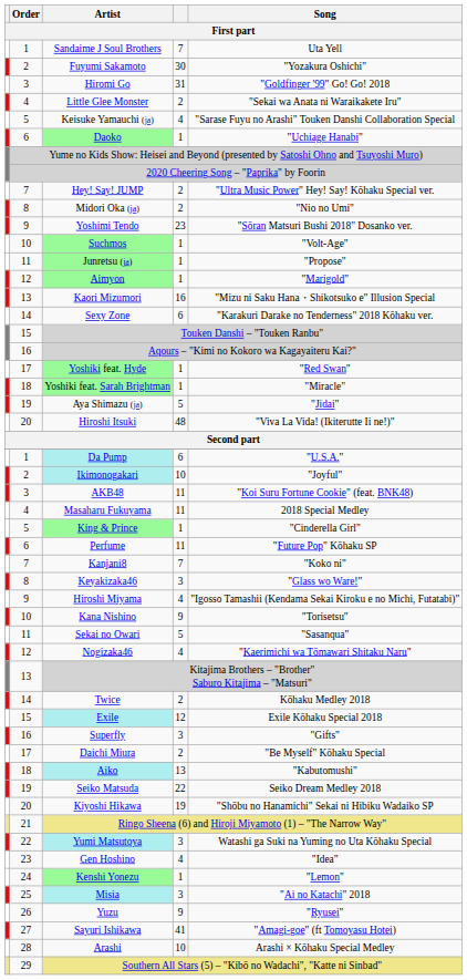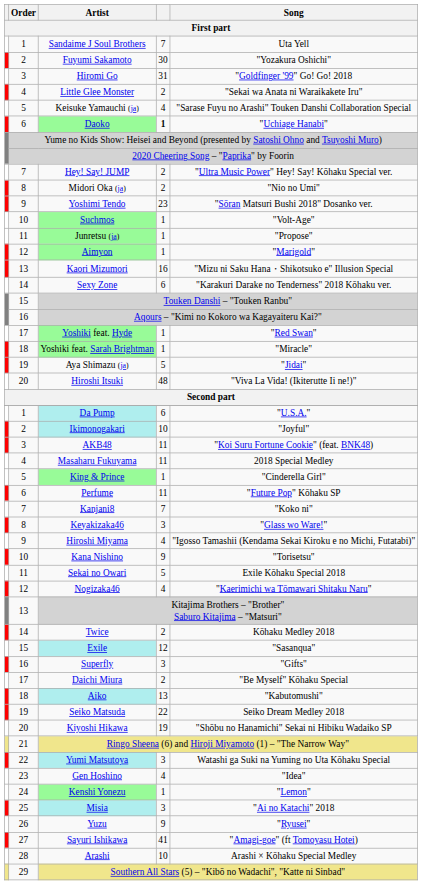Daoko | column 4: normal -> bold
Sekai no Owari | Song: "Sasanqua" -> Exile Kōhaku Special 2018
Exile | Song: Exile Kōhaku Special 2018 -> "Sasanqua"
